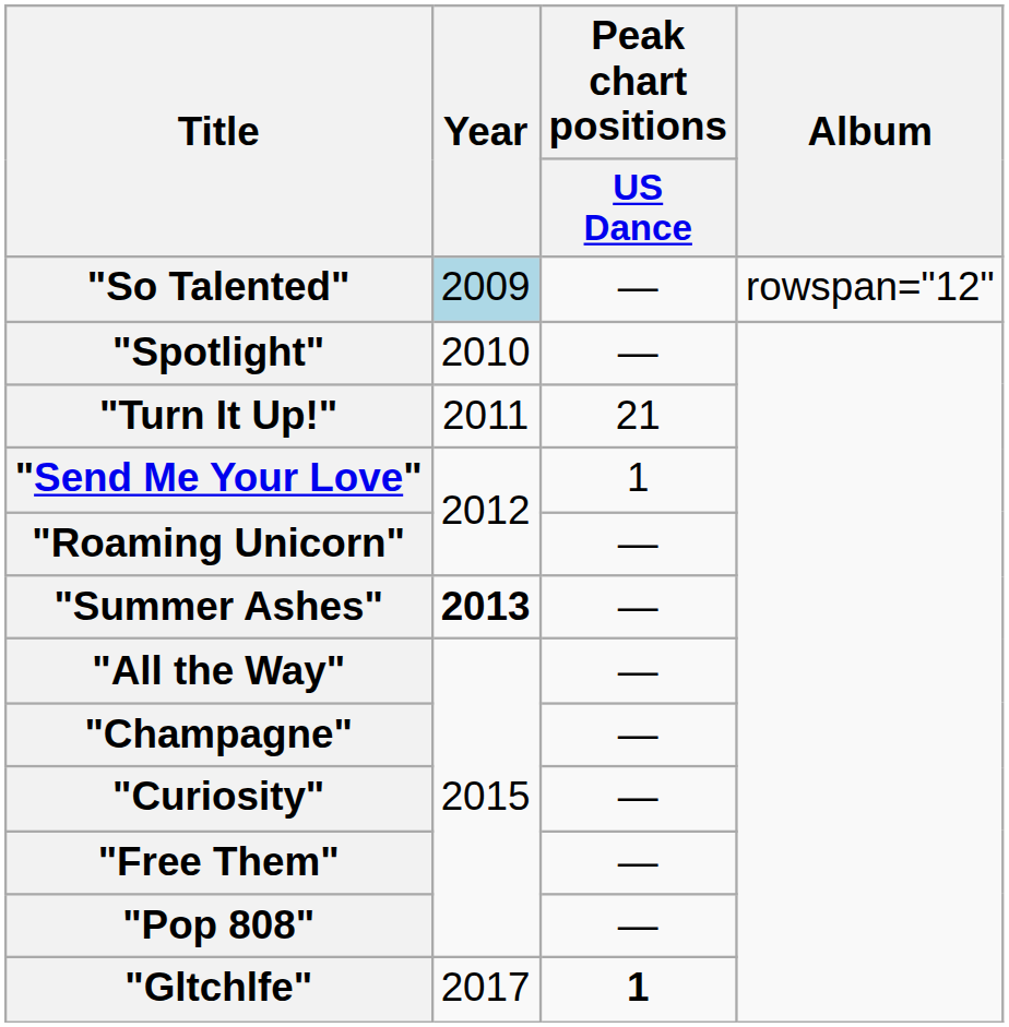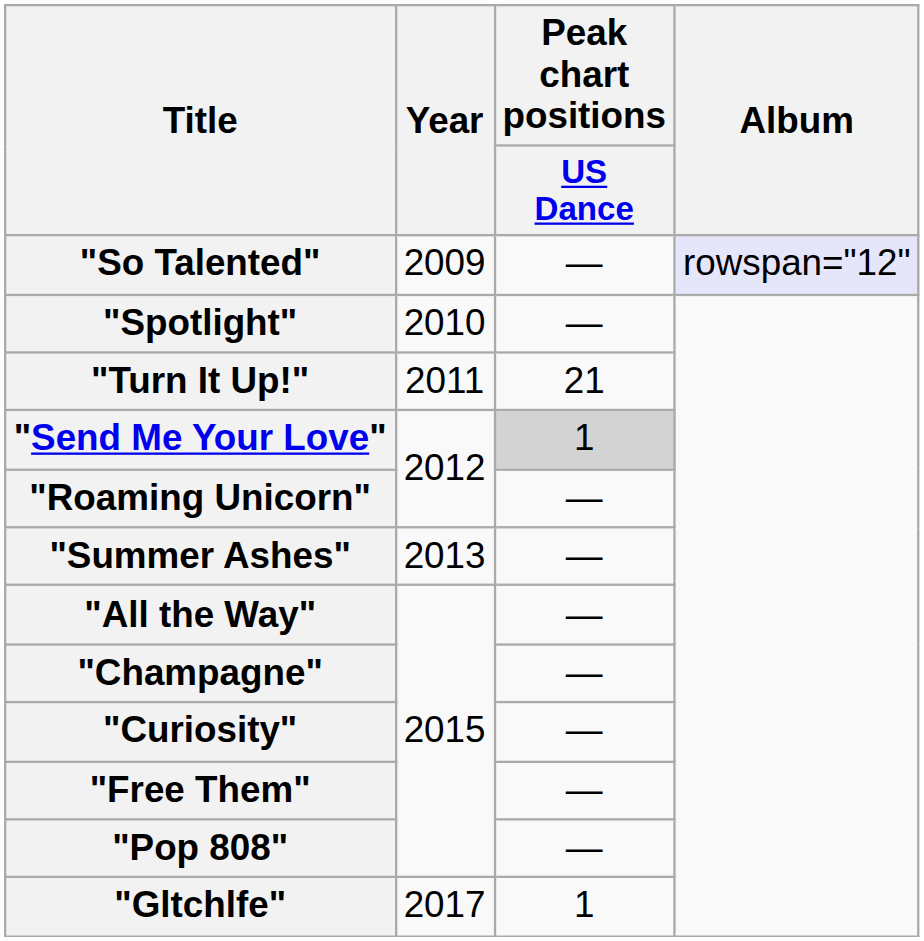"So Talented" | Year: lightblue background -> no background
"So Talented" | Album: no background -> lavender background
"Send Me Your Love" | Peak chart positions / US Dance: no background -> lightgrey background
"Summer Ashes" | Year: bold -> normal
"Gltchlfe" | Peak chart positions / US Dance: bold -> normal
